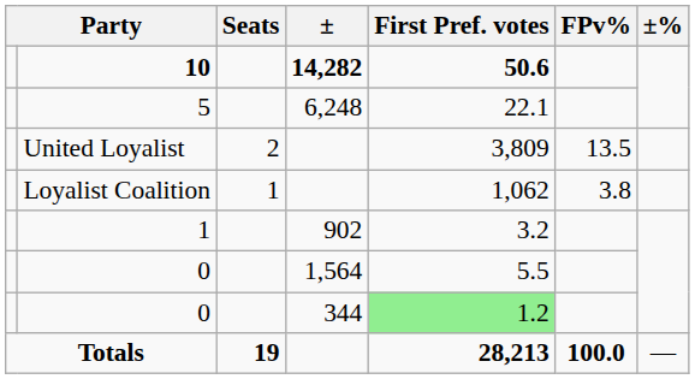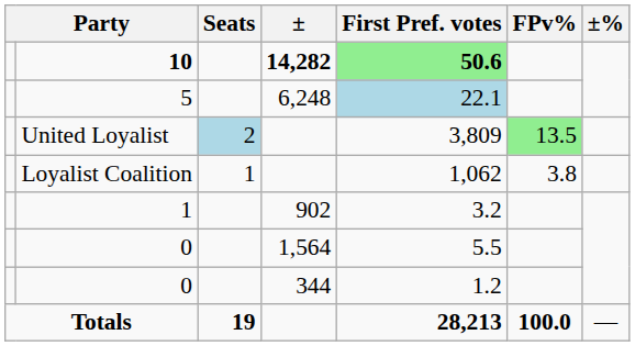10 | First Pref. votes: no background -> lightgreen background
5 | First Pref. votes: no background -> lightblue background
United Loyalist | Seats: no background -> lightblue background
United Loyalist | FPv%: no background -> lightgreen background
0 / 344 | First Pref. votes: lightgreen background -> no background
